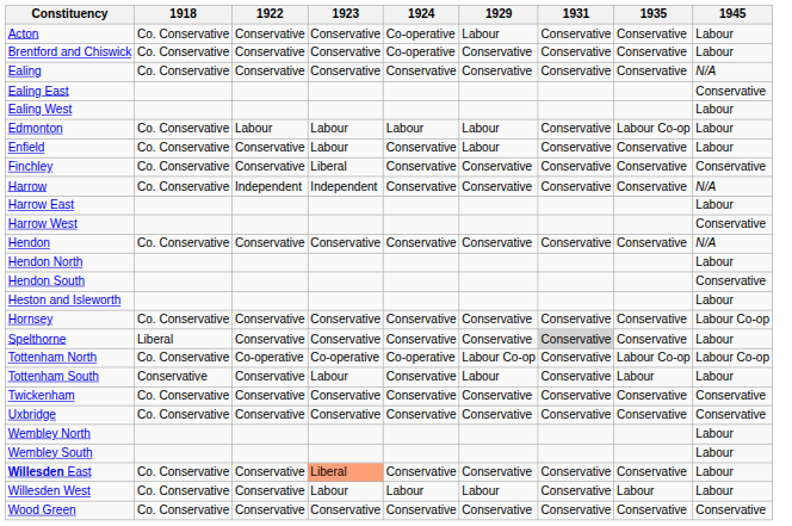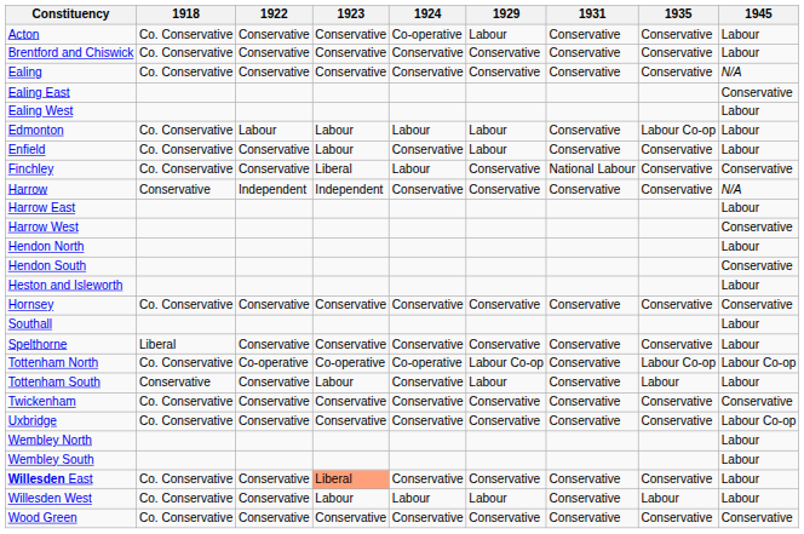Brentford and Chiswick | 1924: Co-operative -> Conservative
Finchley | 1924: Conservative -> Labour
Finchley | 1931: Conservative -> National Labour
Harrow | 1918: Co. Conservative -> Conservative
- row: Hendon | Co. Conservative | Conservative | Conservative | Conservative | Conservative | Conservative | Conservative | N/A
Hornsey | 1945: Labour Co-op -> Conservative
+ row: Southall | Labour
Spelthorne | 1931: lightgrey background -> no background
Uxbridge | 1945: Conservative -> Labour Co-op
